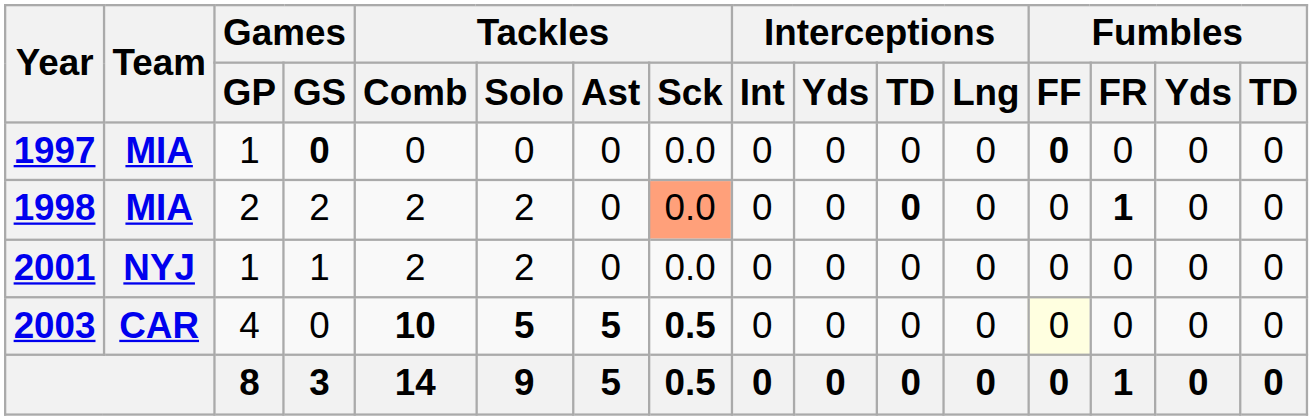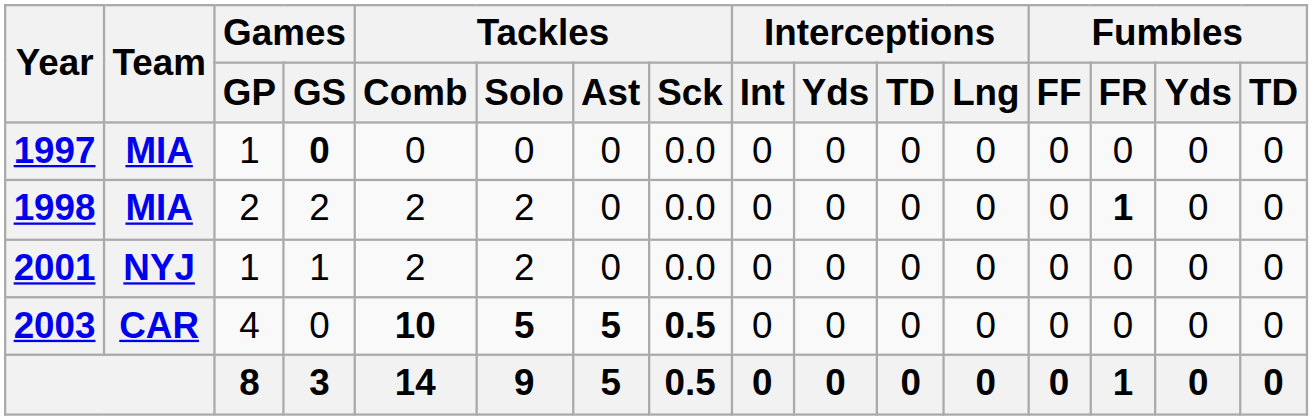1997 | Fumbles / FF: bold -> normal
1998 | Tackles / Sck: lightsalmon background -> no background
1998 | Interceptions / TD: bold -> normal
2003 | Fumbles / FF: lightyellow background -> no background
